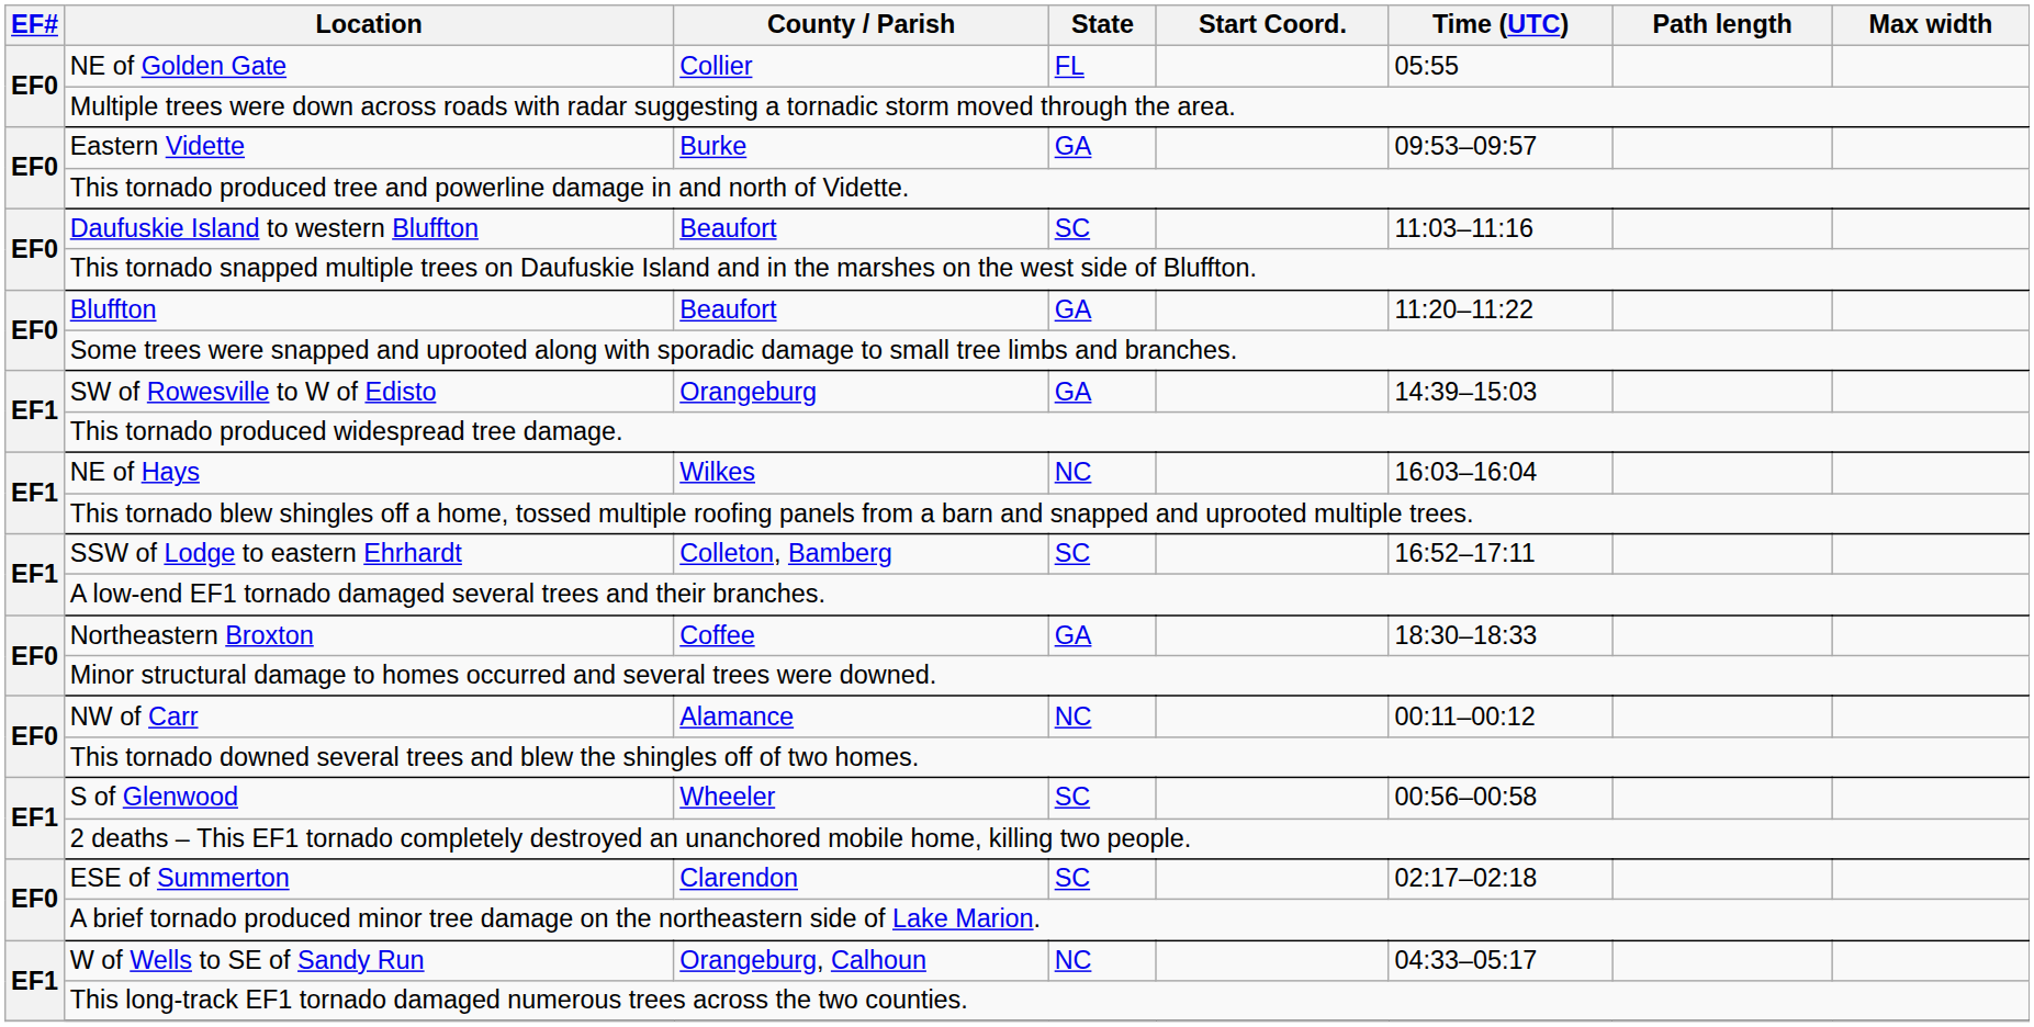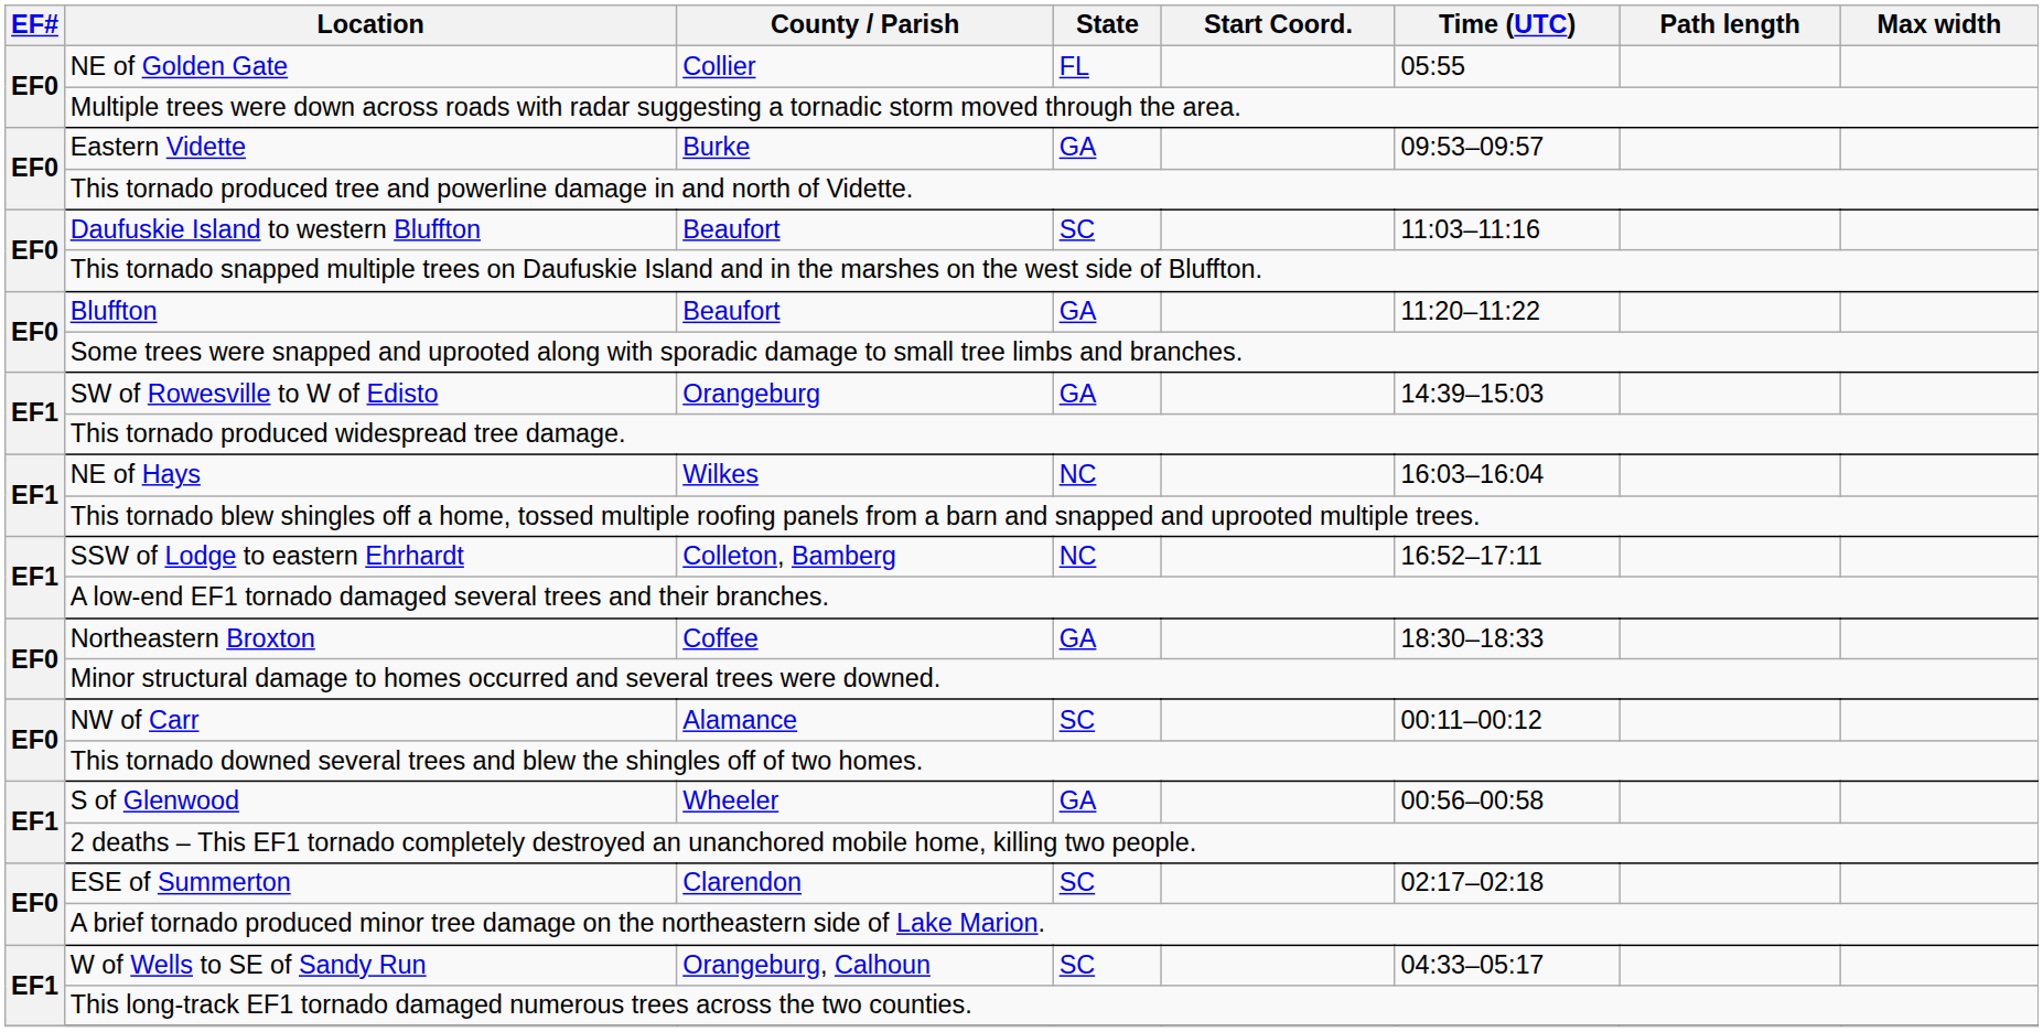SSW of Lodge to eastern Ehrhardt | State: SC -> NC
NW of Carr | State: NC -> SC
S of Glenwood | State: SC -> GA
W of Wells to SE of Sandy Run | State: NC -> SC
